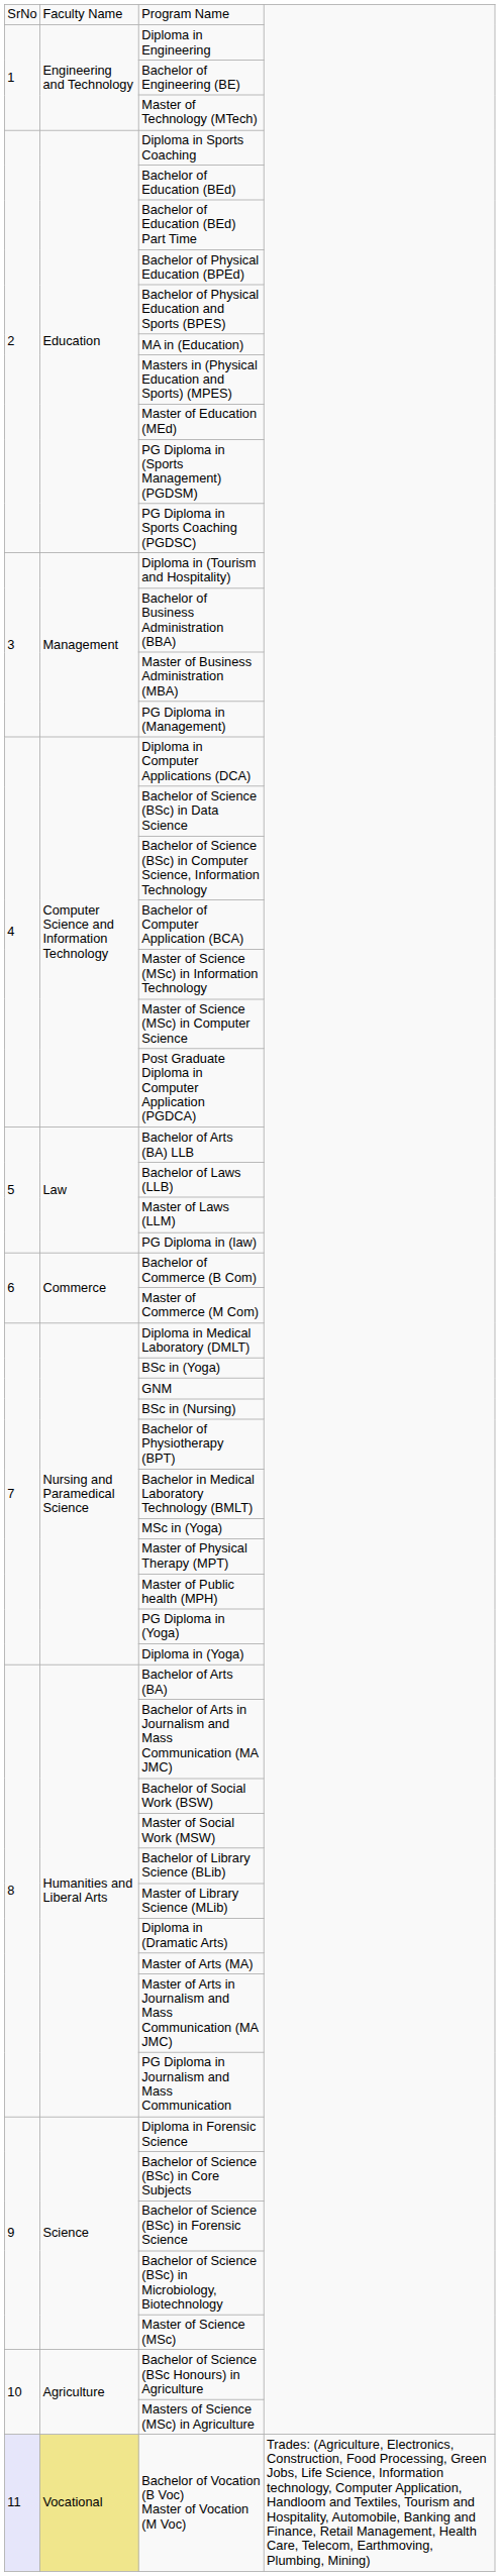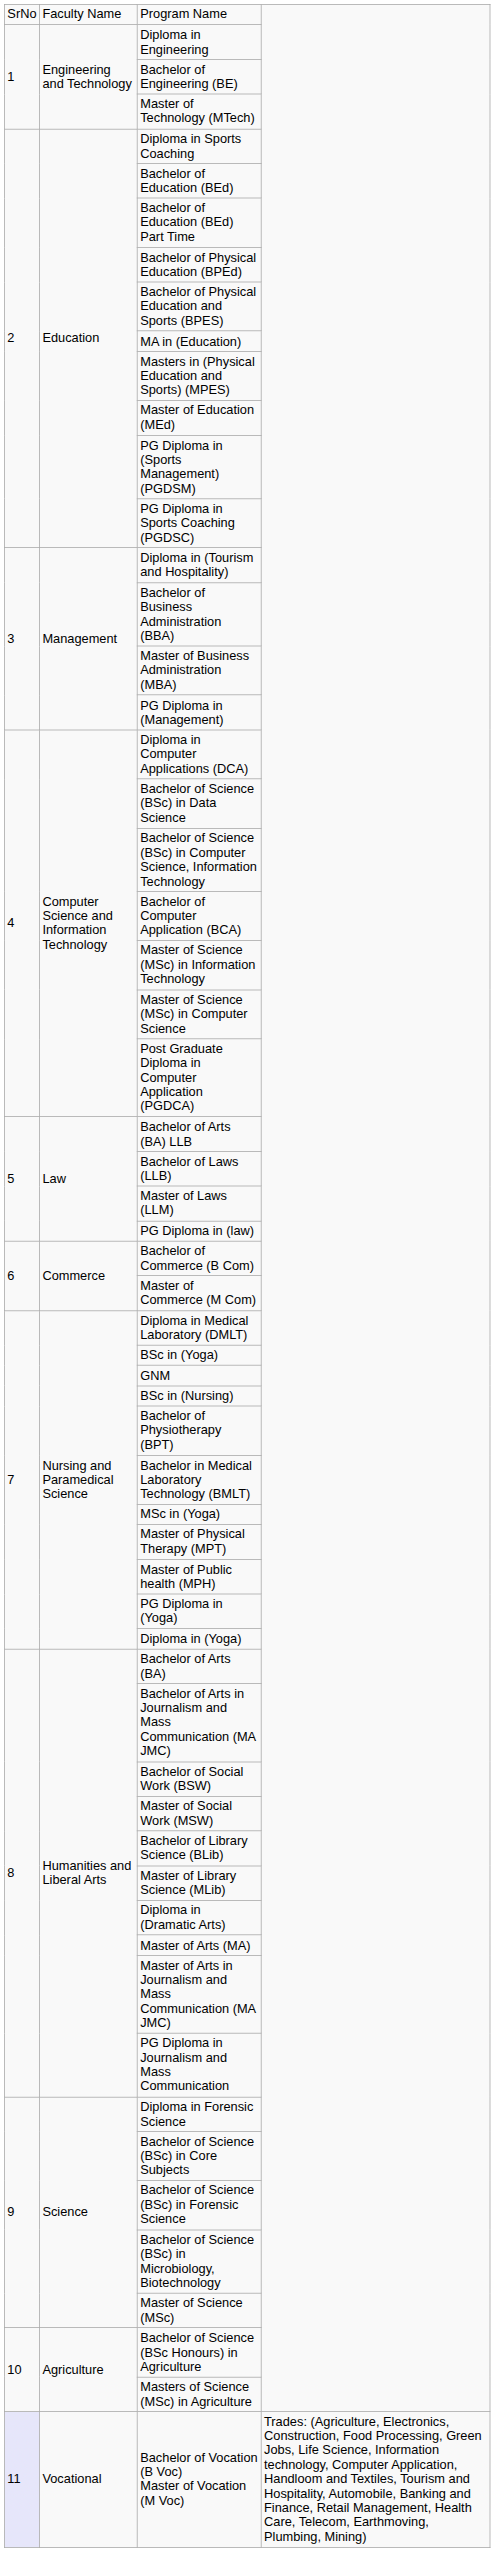Bachelor of Vocation (B Voc) Master of Vocation (M Voc) | column 2: khaki background -> no background
